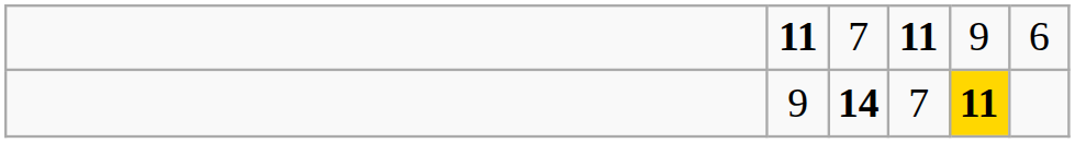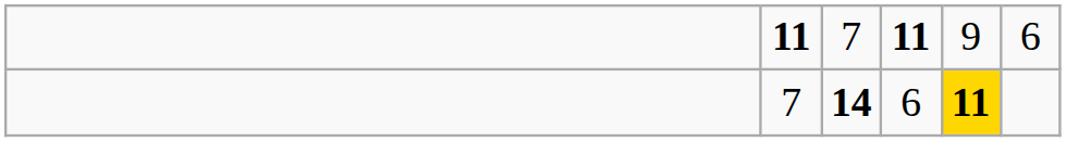row 2 | column 2: 9 -> 7
row 2 | column 4: 7 -> 6
